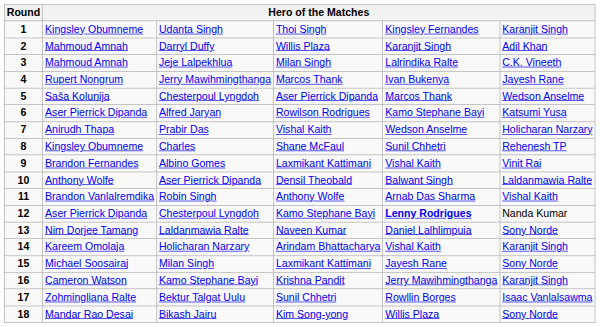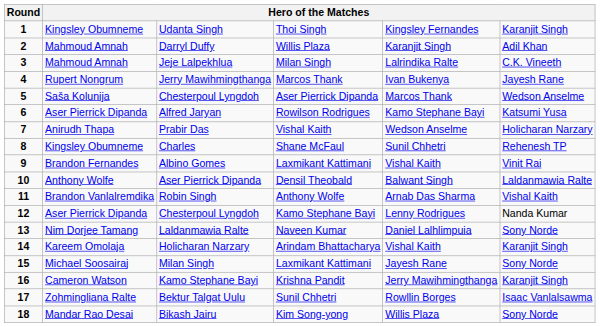Chesterpoul Lyngdoh / Kamo Stephane Bayi | column 5: bold -> normal
